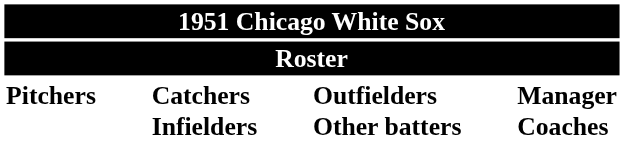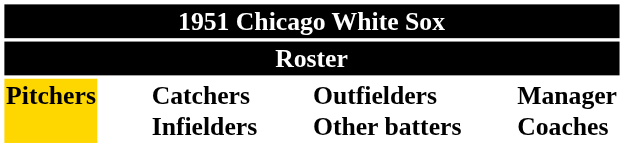Pitchers | column 1: no background -> gold background
